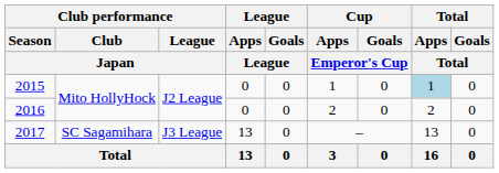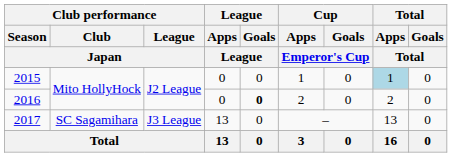2016 | League / Goals / League: normal -> bold
